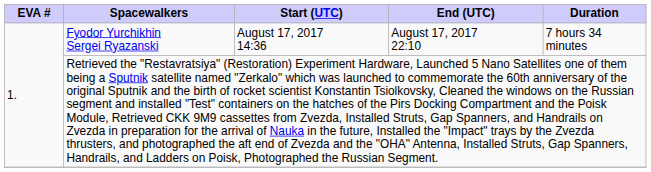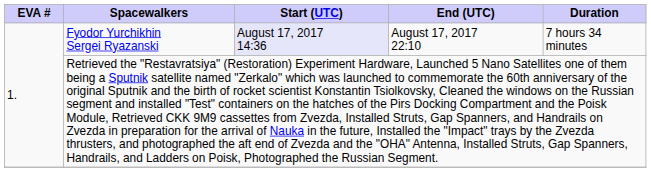Fyodor Yurchikhin Sergei Ryazanski | Start (UTC): no background -> lavender background
